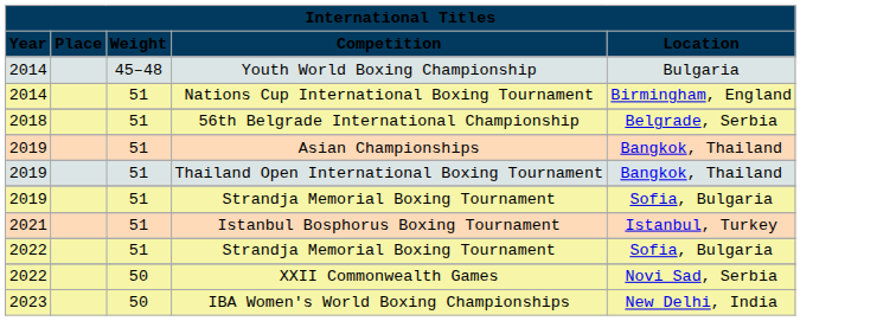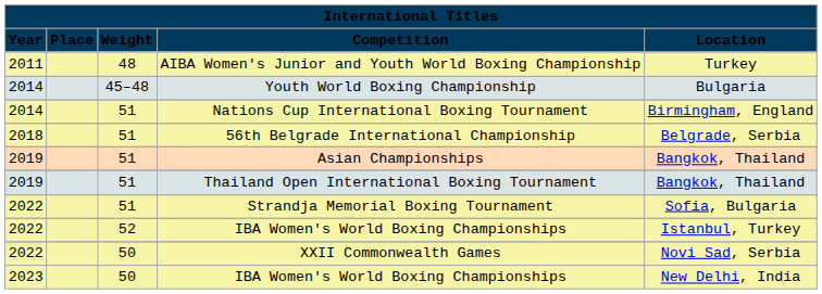+ row: 2011 | 48 | AIBA Women's Junior and Youth World Boxing Championship | Turkey
- row: 2019 | 51 | Strandja Memorial Boxing Tournament | Sofia, Bulgaria
- row: 2021 | 51 | Istanbul Bosphorus Boxing Tournament | Istanbul, Turkey
+ row: 2022 | 52 | IBA Women's World Boxing Championships | Istanbul, Turkey
